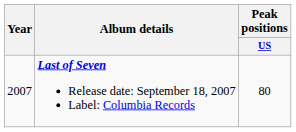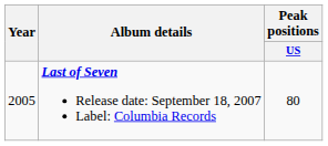row 3 | Year: 2007 -> 2005
